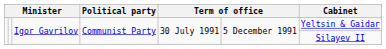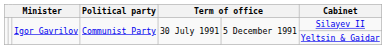row 2 | Cabinet: Yeltsin & Gaidar -> Silayev II
row 3 | Cabinet: Silayev II -> Yeltsin & Gaidar
